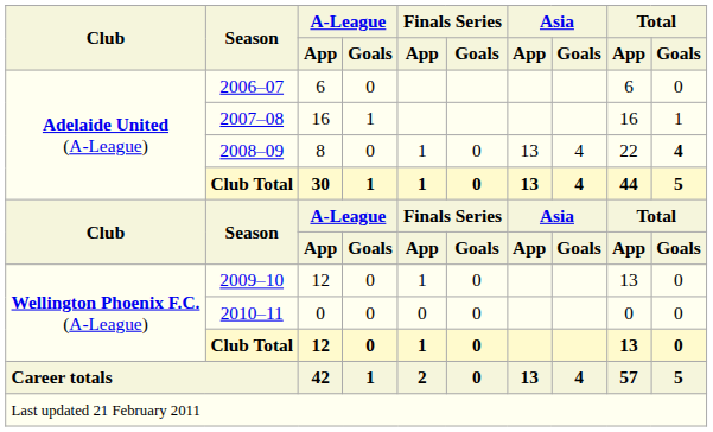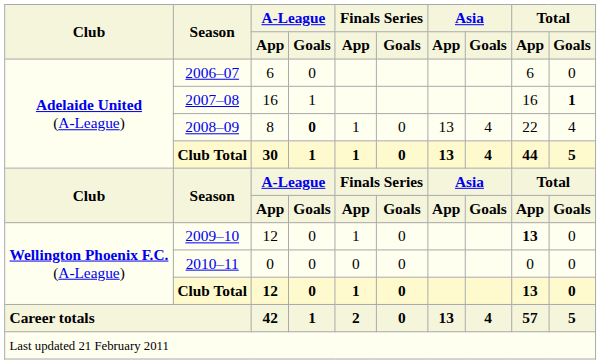2007–08 | Total / Goals: normal -> bold
2008–09 | A-League / Goals: normal -> bold
2008–09 | Total / Goals: bold -> normal
2009–10 | Total / App: normal -> bold
